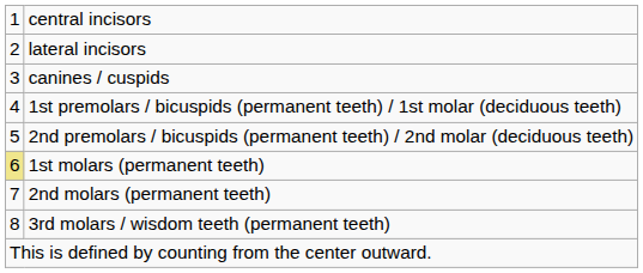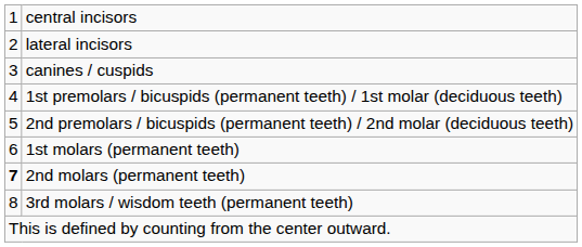1st molars (permanent teeth) | column 1: khaki background -> no background
2nd molars (permanent teeth) | column 1: normal -> bold
